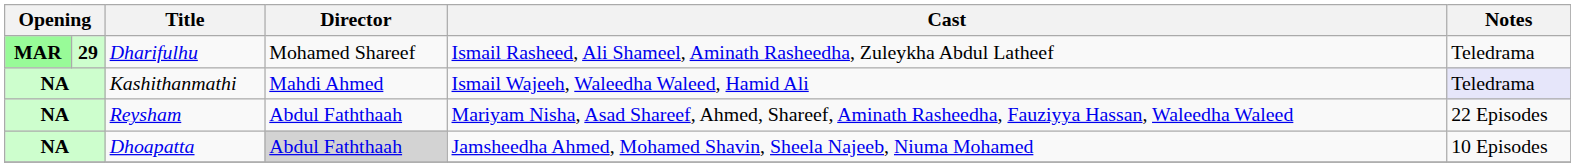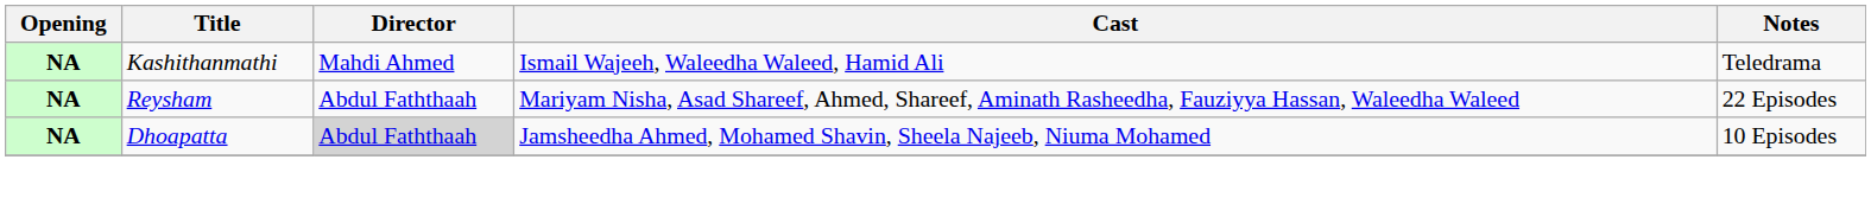- row: MAR | 29 | Dharifulhu | Mohamed Shareef | Ismail Rasheed, Ali Shameel, Aminath Rasheedha, Zuleykha Abdul Latheef | Teledrama
Kashithanmathi | Notes: lavender background -> no background
